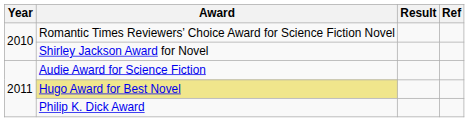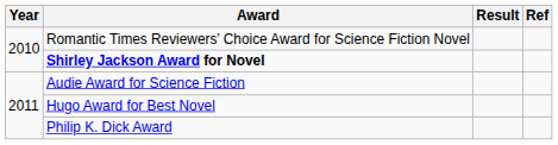Shirley Jackson Award for Novel | Award: normal -> bold
Hugo Award for Best Novel | Award: khaki background -> no background
